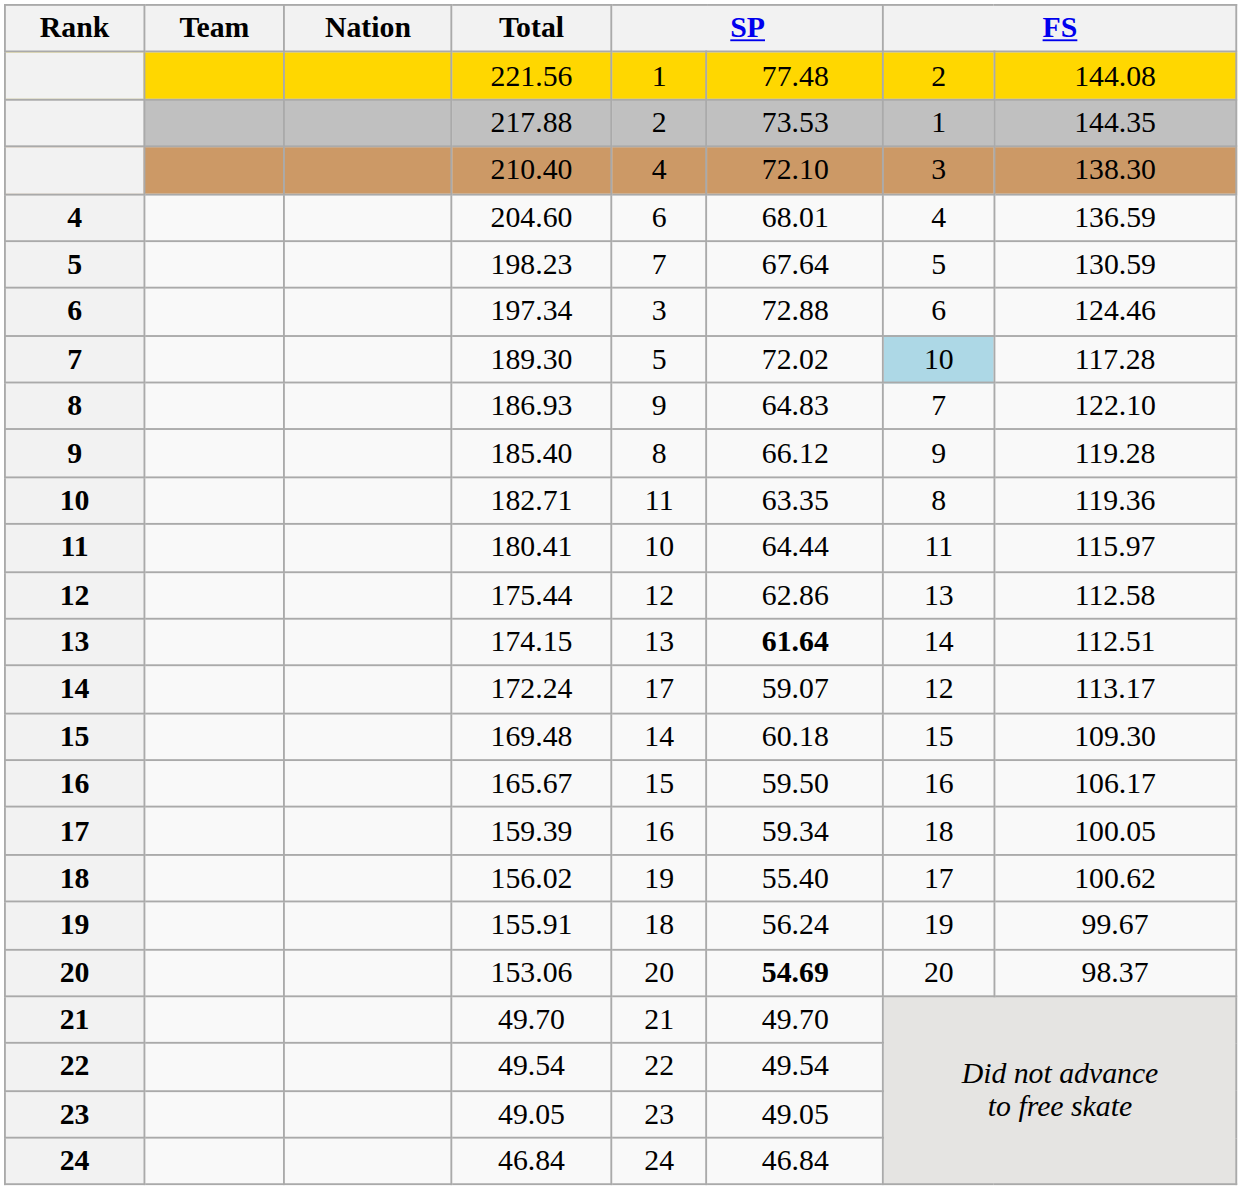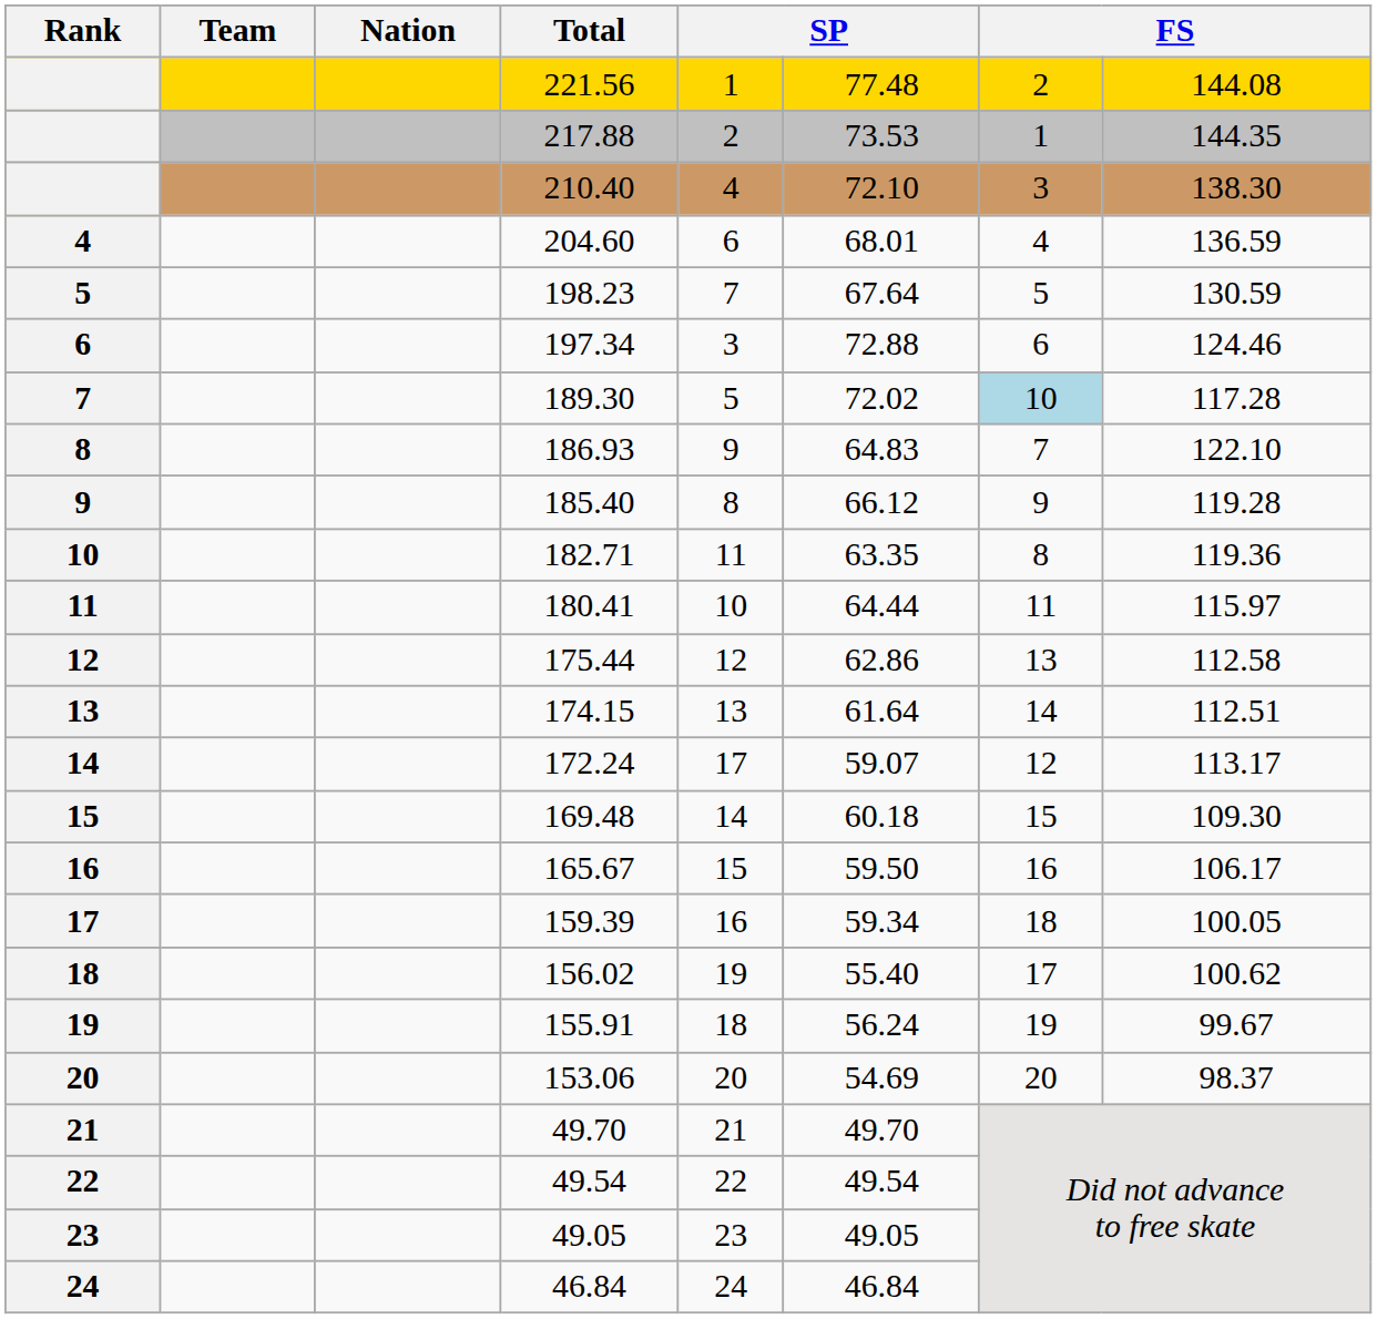174.15 | column 6: bold -> normal
153.06 | column 6: bold -> normal
